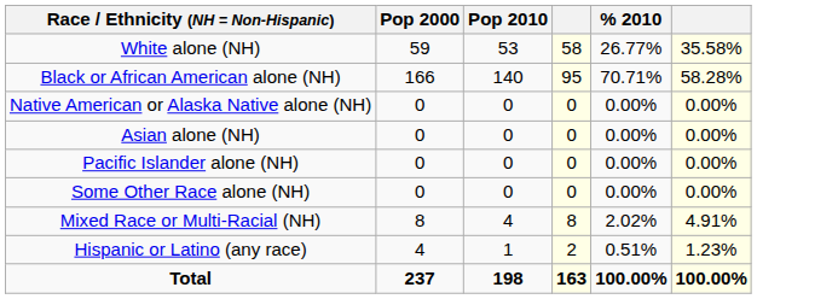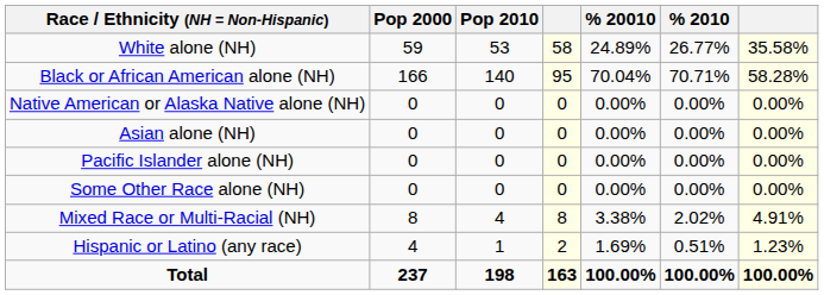+ column: % 20010 | 24.89% | 70.04% | 0.00% | 0.00% | 0.00% | 0.00% | 3.38% | 1.69% | 100.00%
